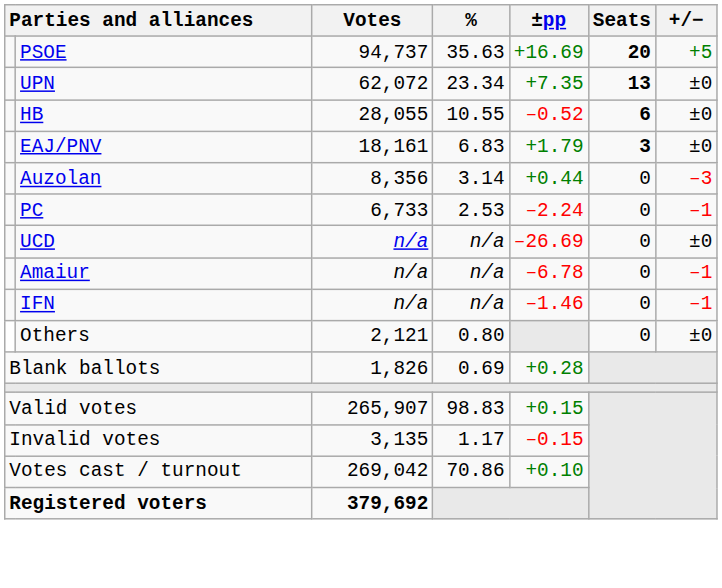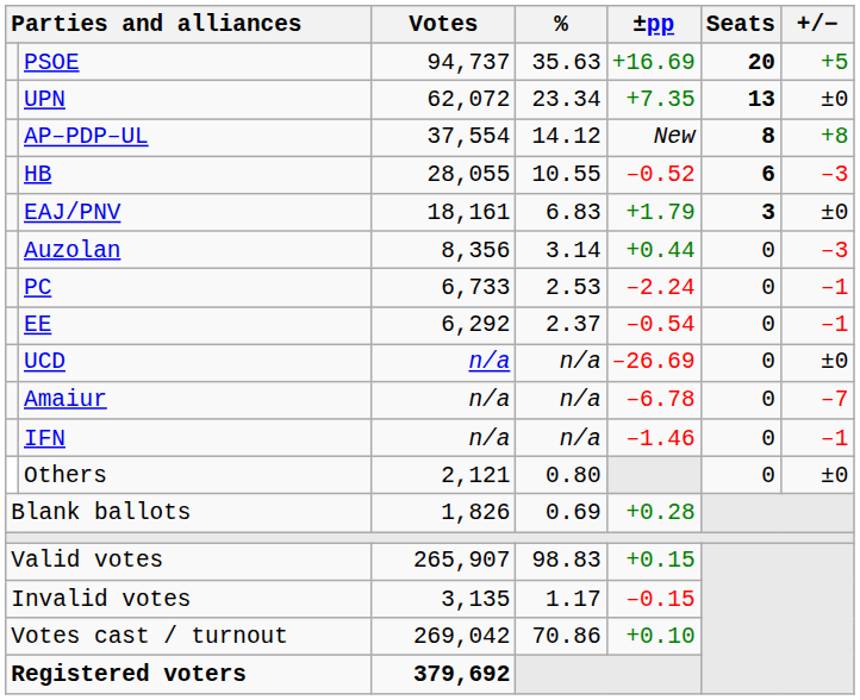+ row: AP–PDP–UL | 37,554 | 14.12 | New | 8 | +8
HB | +/−: ±0 -> –3
+ row: EE | 6,292 | 2.37 | –0.54 | 0 | –1
Amaiur | +/−: –1 -> –7
